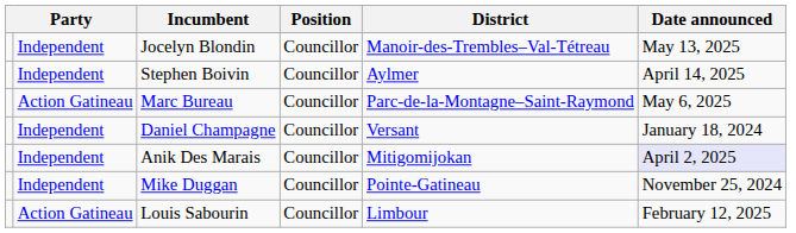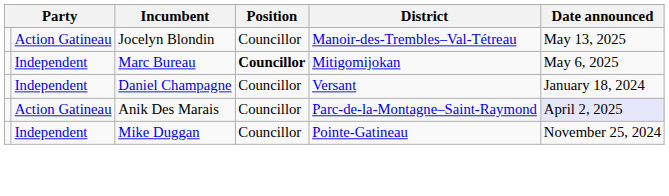Jocelyn Blondin | column 2: Independent -> Action Gatineau
- row: Independent | Stephen Boivin | Councillor | Aylmer | April 14, 2025
Marc Bureau | column 2: Action Gatineau -> Independent
Marc Bureau | Position: normal -> bold
Marc Bureau | District: Parc-de-la-Montagne–Saint-Raymond -> Mitigomijokan
Anik Des Marais | column 2: Independent -> Action Gatineau
Anik Des Marais | District: Mitigomijokan -> Parc-de-la-Montagne–Saint-Raymond
- row: Action Gatineau | Louis Sabourin | Councillor | Limbour | February 12, 2025
